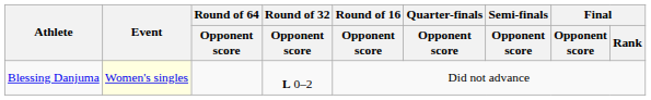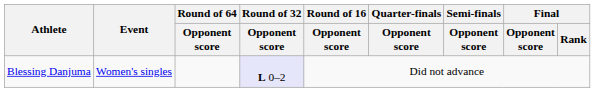Blessing Danjuma | Event: lightyellow background -> no background
Blessing Danjuma | Round of 32 / Opponent score: no background -> lavender background
